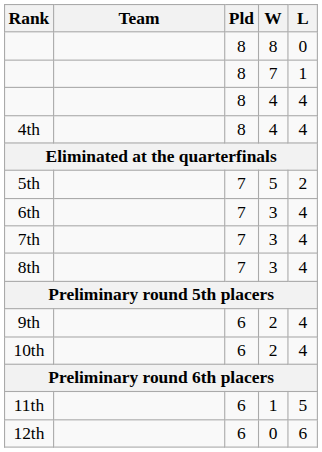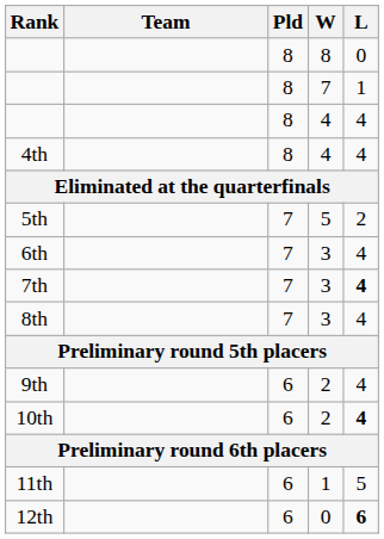7th | L: normal -> bold
10th | L: normal -> bold
12th | L: normal -> bold
